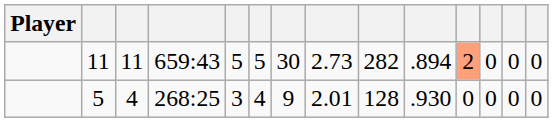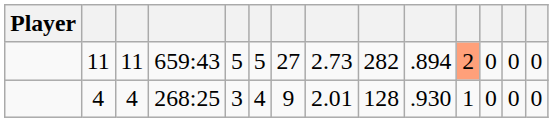row 2 | column 7: 30 -> 27
row 3 | column 2: 5 -> 4
row 3 | column 11: 0 -> 1
